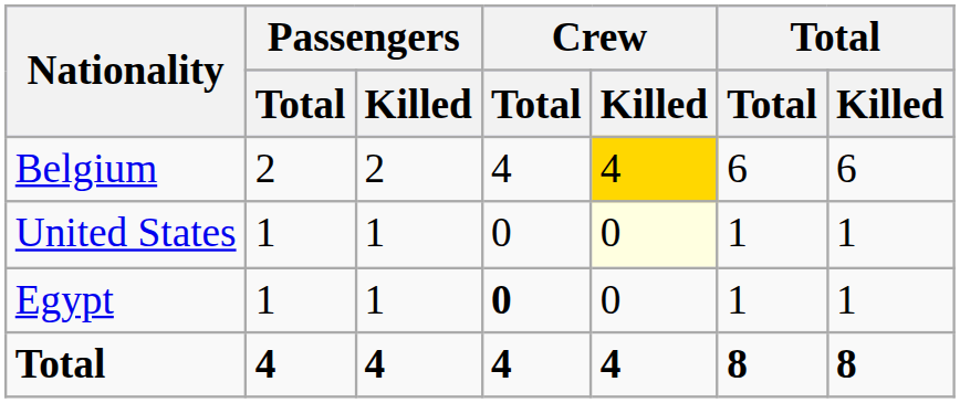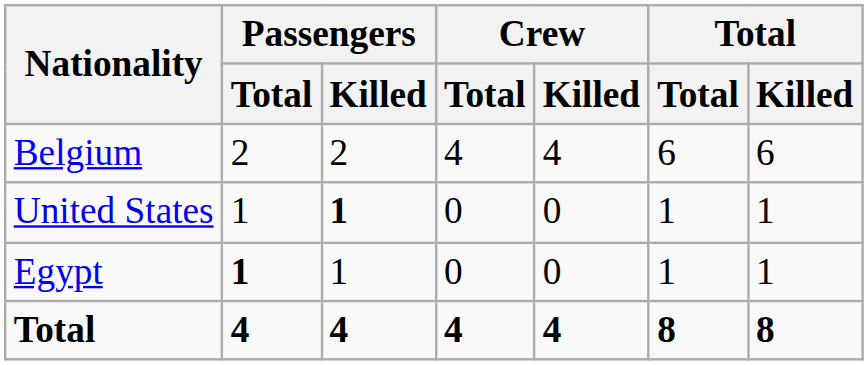Belgium | Crew / Killed: gold background -> no background
United States | Passengers / Killed: normal -> bold
United States | Crew / Killed: lightyellow background -> no background
Egypt | Passengers / Total: normal -> bold
Egypt | Crew / Total: bold -> normal
